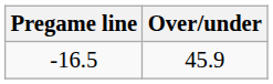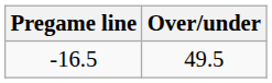-16.5 | Over/under: 45.9 -> 49.5
